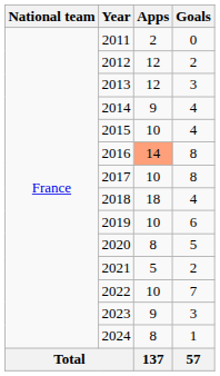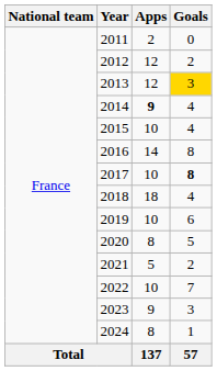2013 | Goals: no background -> gold background
2014 | Apps: normal -> bold
2016 | Apps: lightsalmon background -> no background
2017 | Goals: normal -> bold
